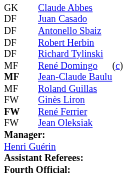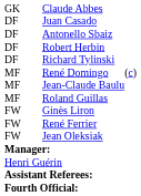Jean-Claude Baulu | column 1: bold -> normal
René Ferrier | column 1: bold -> normal
